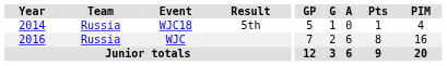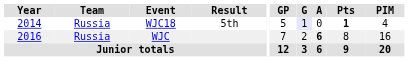WJC18 | G: no background -> lavender background
WJC18 | Pts: normal -> bold
WJC | A: normal -> bold
